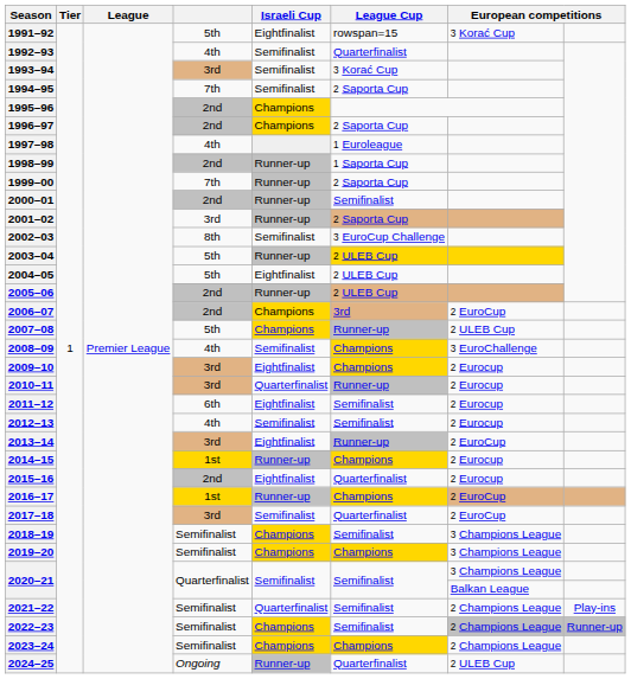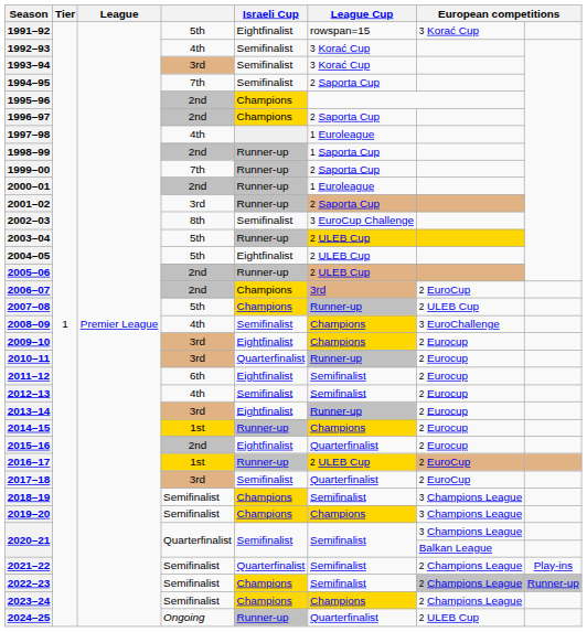1992–93 | League Cup: Quarterfinalist -> 3 Korać Cup
2000–01 | League Cup: Semifinalist -> 1 Euroleague
2013–14 | column 7: 2 EuroCup -> 2 Eurocup
2016–17 | League Cup: Champions -> 2 ULEB Cup
